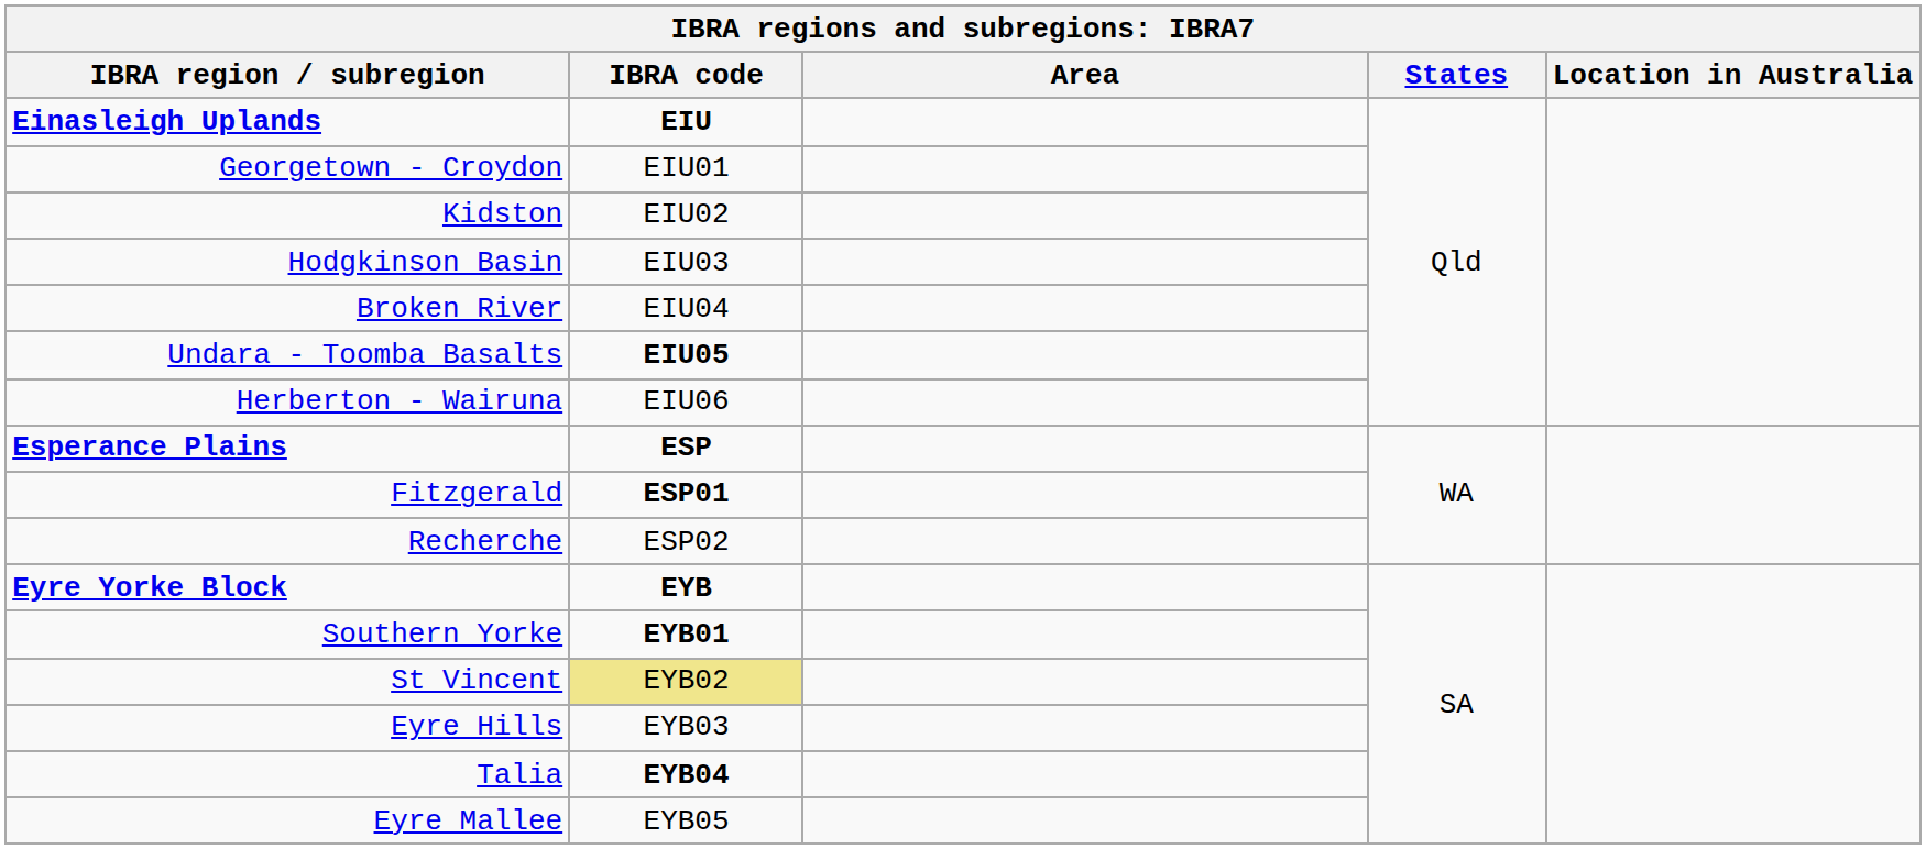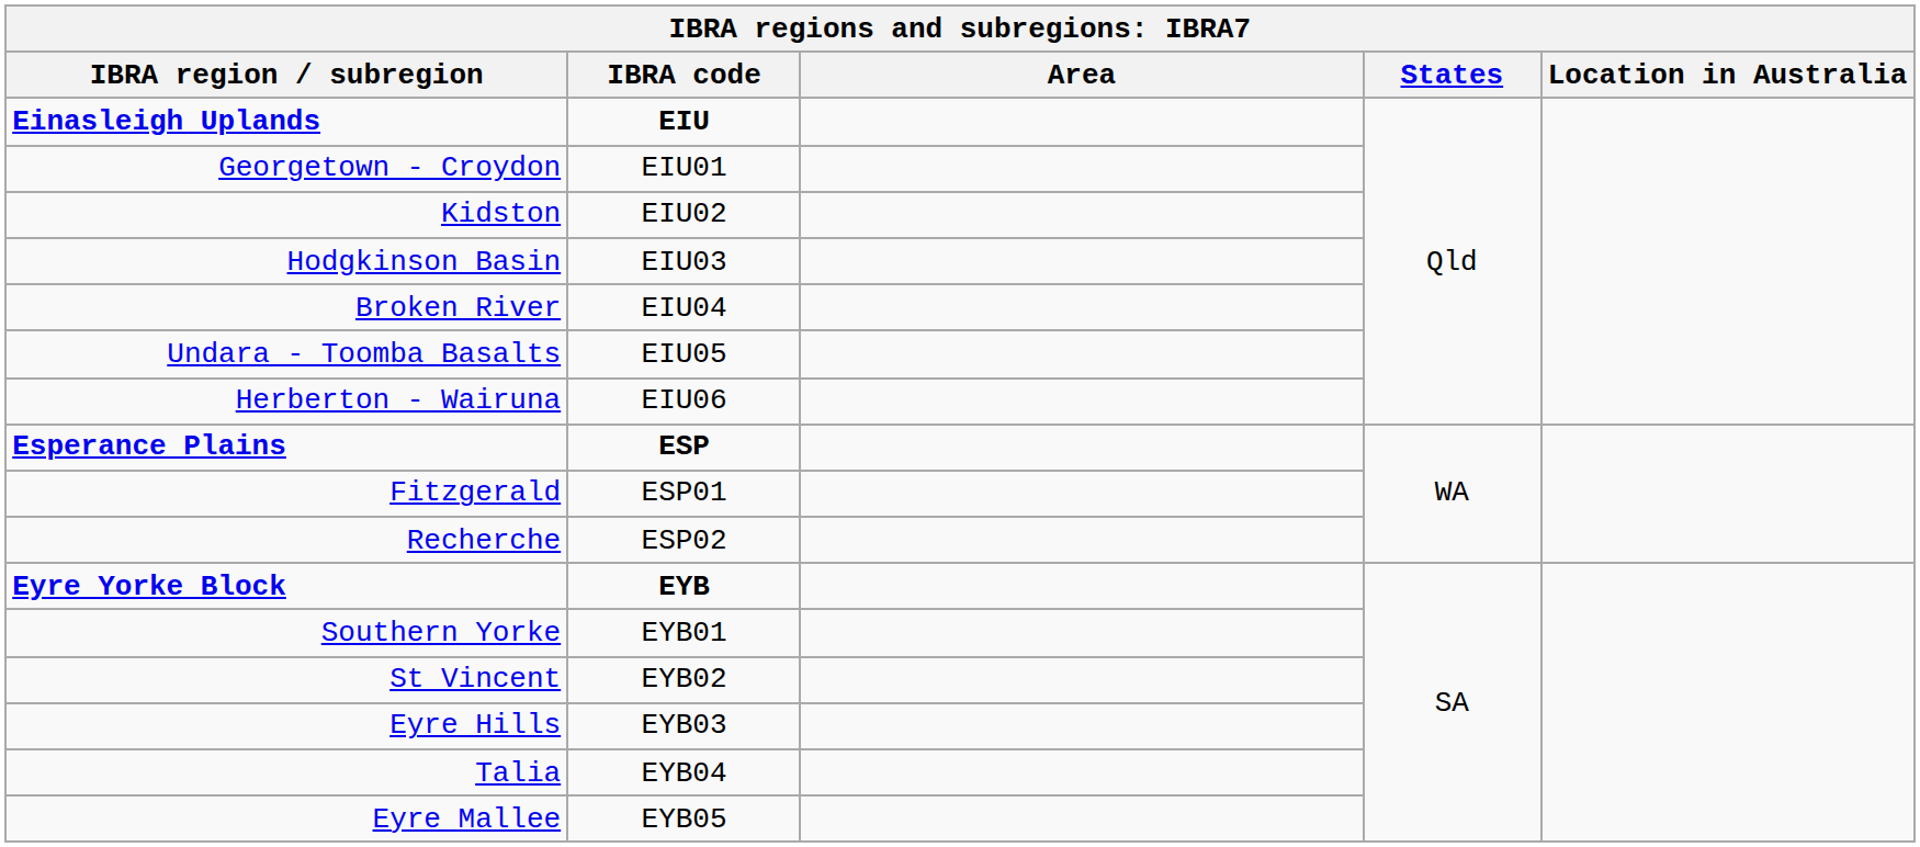Undara - Toomba Basalts | IBRA code: bold -> normal
Fitzgerald | IBRA code: bold -> normal
Southern Yorke | IBRA code: bold -> normal
St Vincent | IBRA code: khaki background -> no background
Talia | IBRA code: bold -> normal
